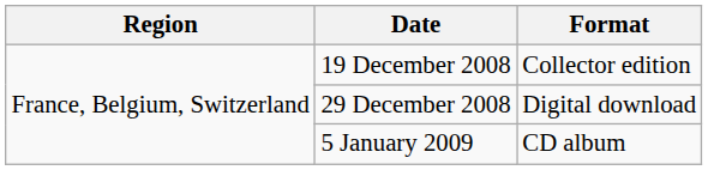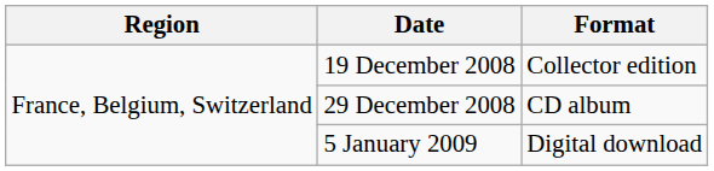29 December 2008 | Format: Digital download -> CD album
5 January 2009 | Format: CD album -> Digital download
